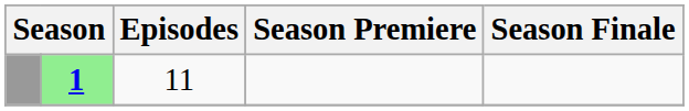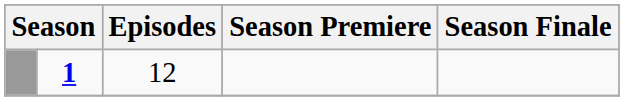row 2 | column 2: lightgreen background -> no background
row 2 | Episodes: 11 -> 12
